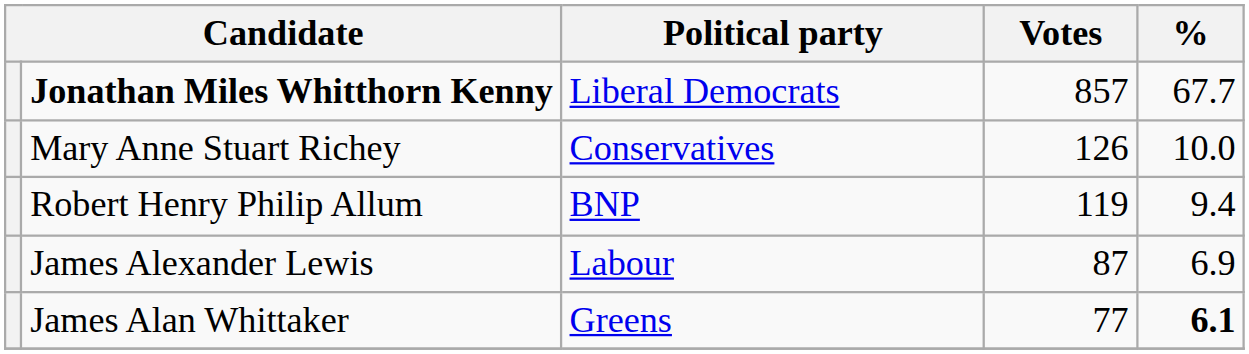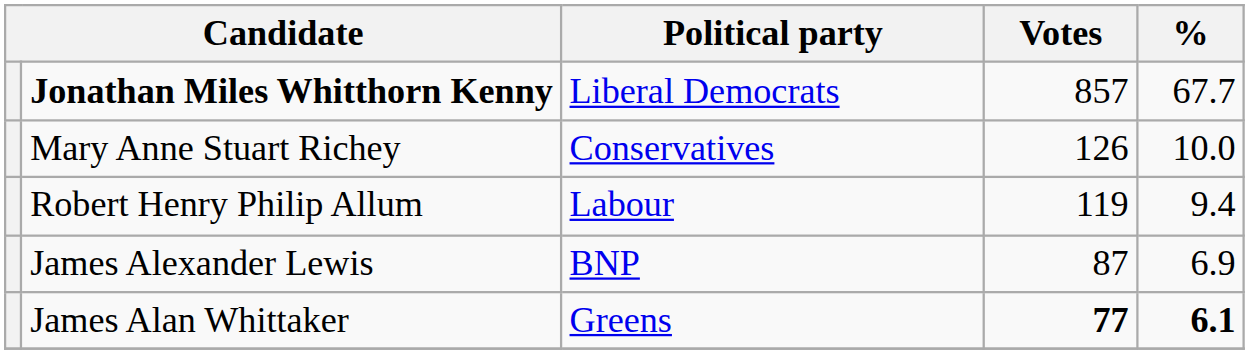Robert Henry Philip Allum | Political party: BNP -> Labour
James Alexander Lewis | Political party: Labour -> BNP
James Alan Whittaker | Votes: normal -> bold
